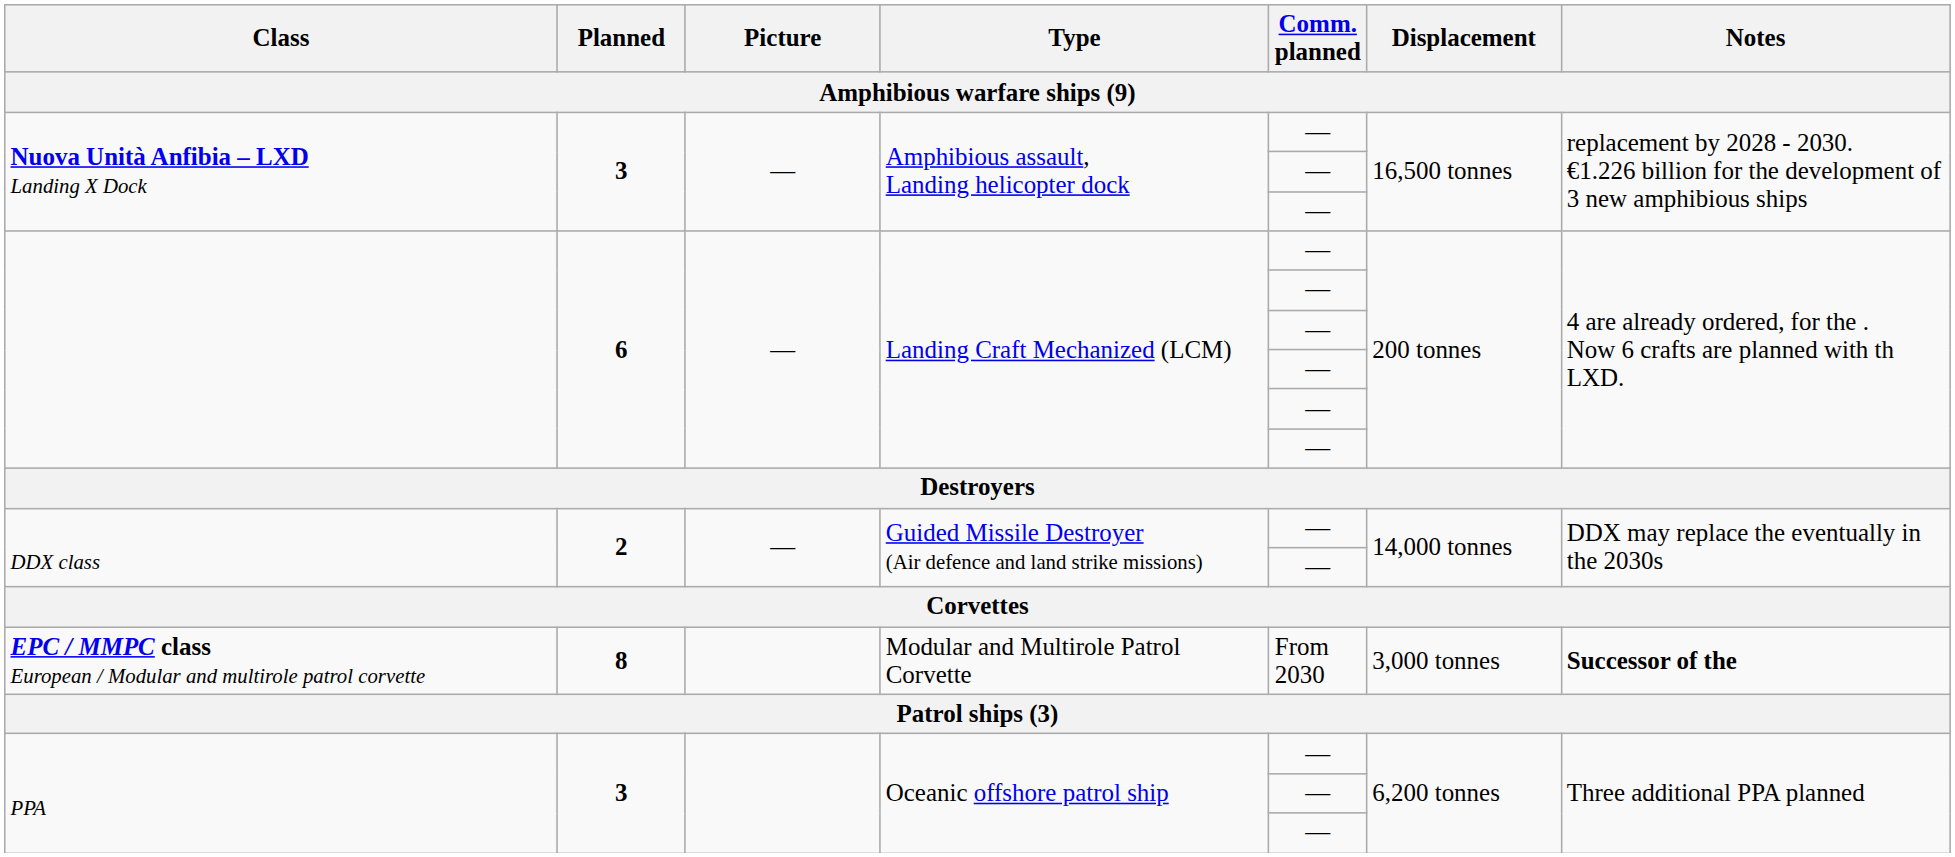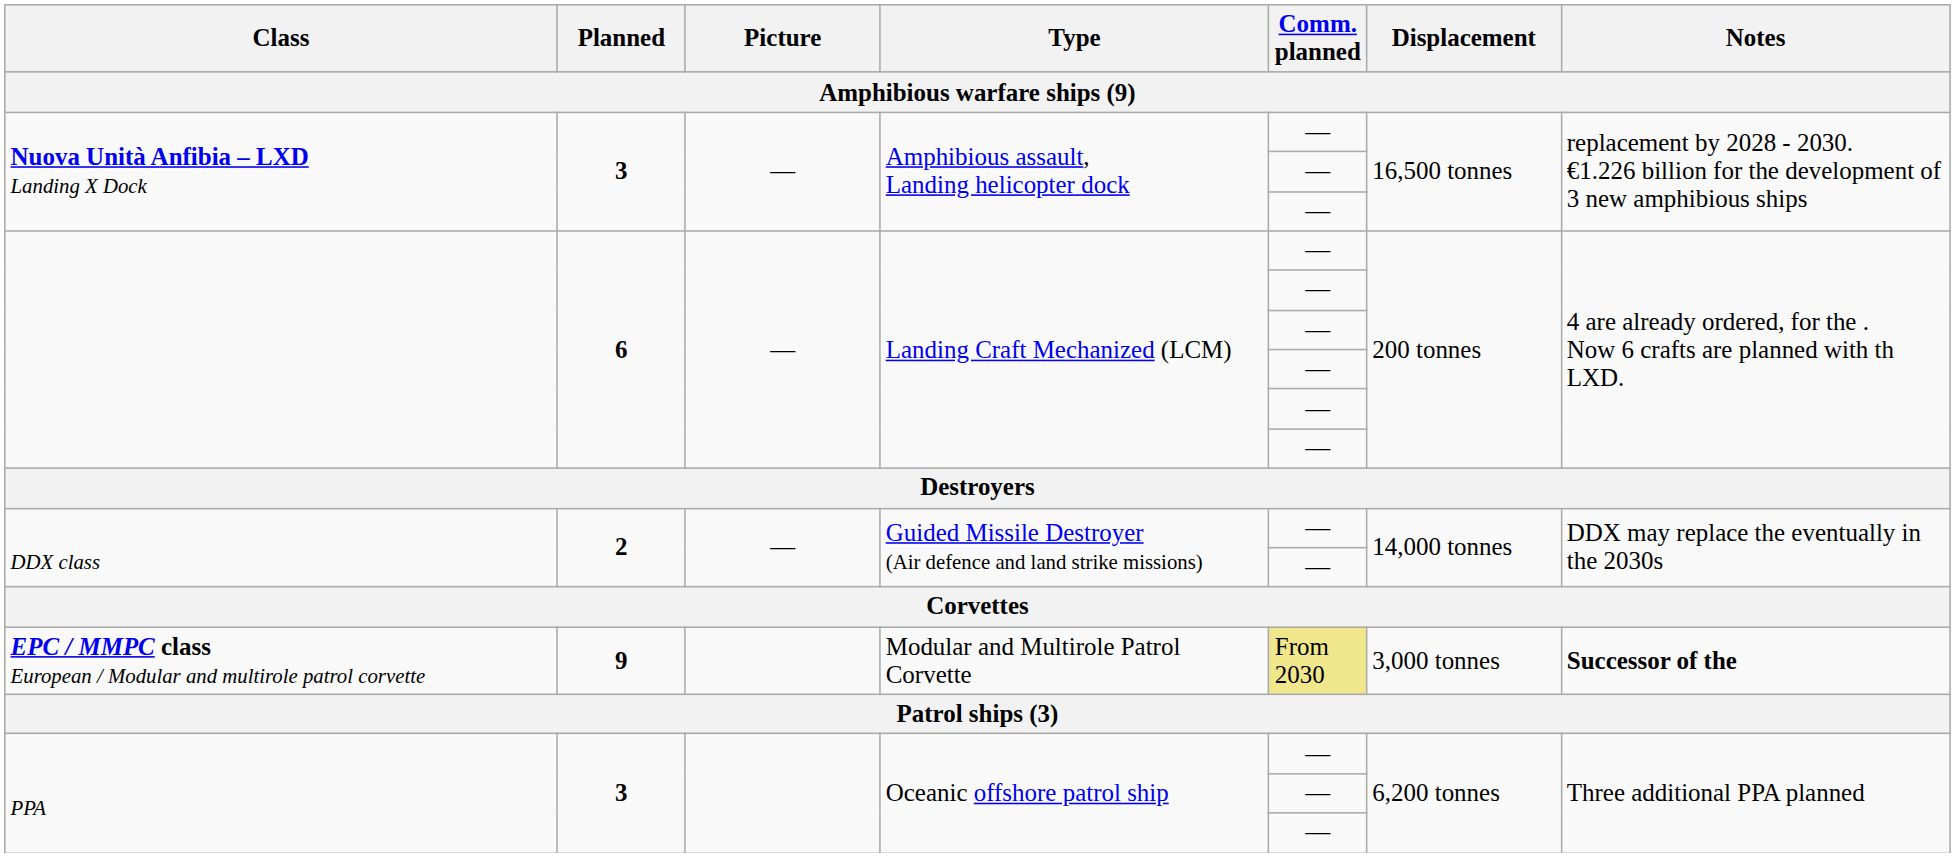row 16 | Planned: 8 -> 9
row 16 | Comm. planned: no background -> khaki background
